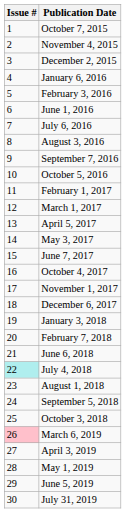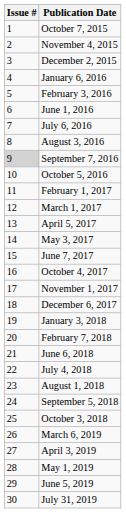September 7, 2016 | Issue #: no background -> lightgrey background
July 4, 2018 | Issue #: paleturquoise background -> no background
March 6, 2019 | Issue #: pink background -> no background
